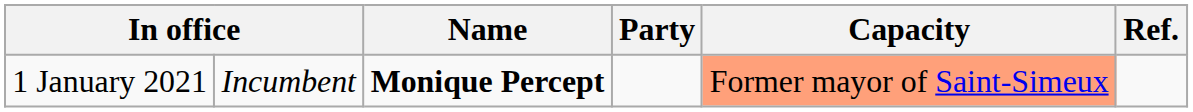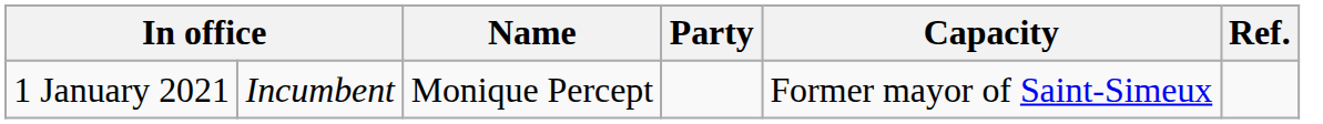1 January 2021 | Name: bold -> normal
1 January 2021 | Capacity: lightsalmon background -> no background
